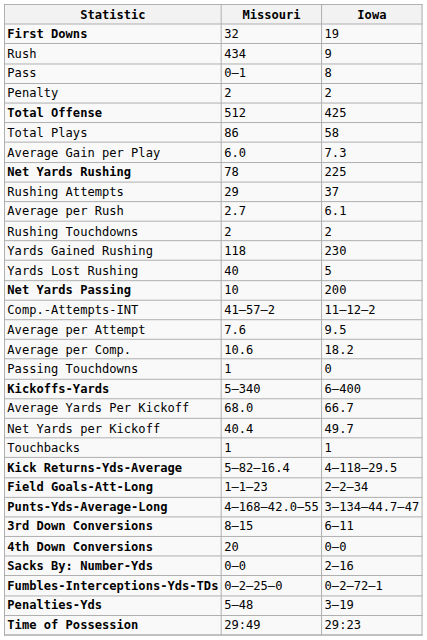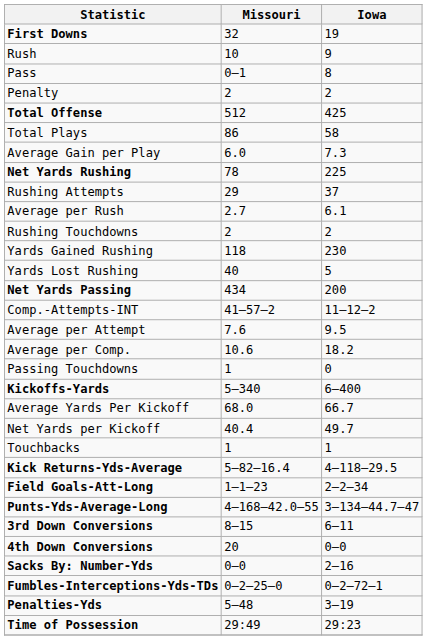Rush | Missouri: 434 -> 10
Net Yards Passing | Missouri: 10 -> 434
